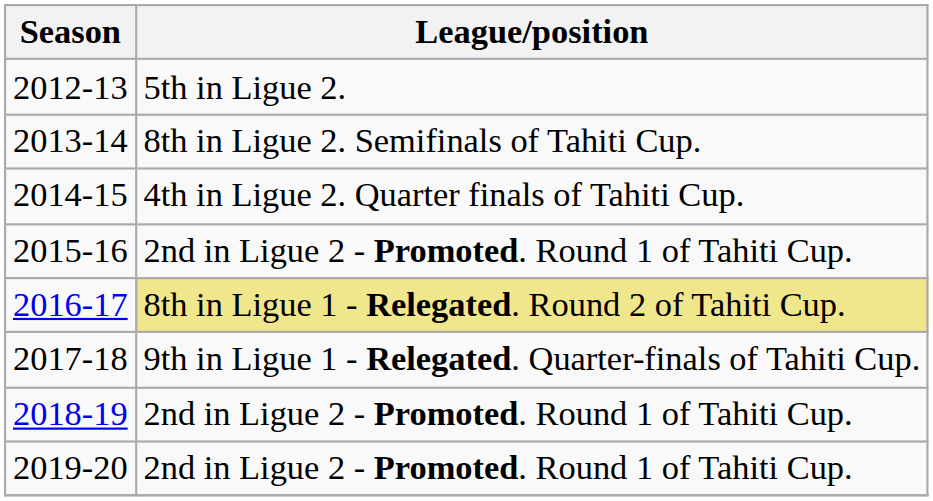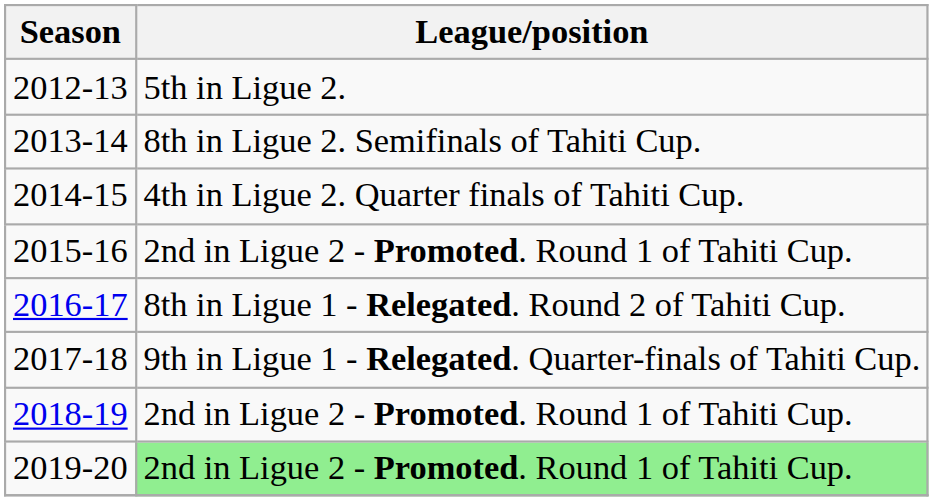2016-17 | League/position: khaki background -> no background
2019-20 | League/position: no background -> lightgreen background
